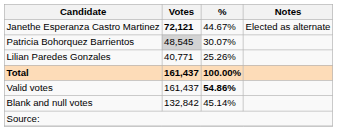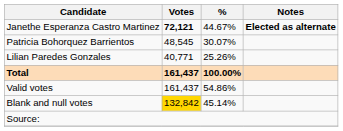Janethe Esperanza Castro Martinez | Notes: normal -> bold
Patricia Bohorquez Barrientos | Votes: lightgrey background -> no background
Valid votes | %: bold -> normal
Blank and null votes | Votes: no background -> gold background
